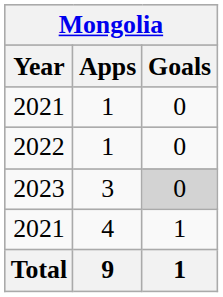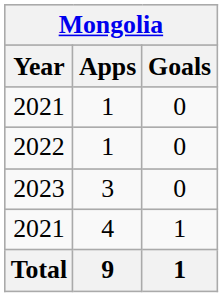2023 | Goals: lightgrey background -> no background
